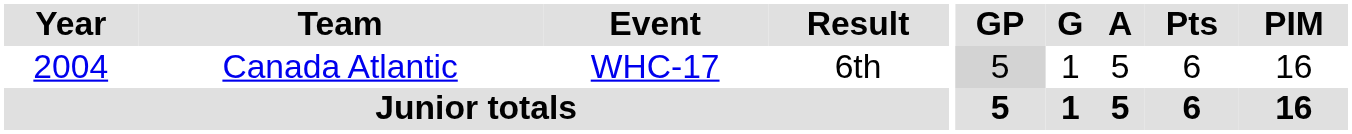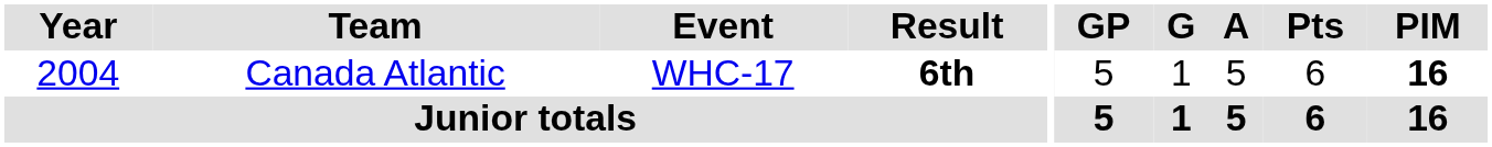Canada Atlantic | Result: normal -> bold
Canada Atlantic | GP: lightgrey background -> no background
Canada Atlantic | PIM: normal -> bold
